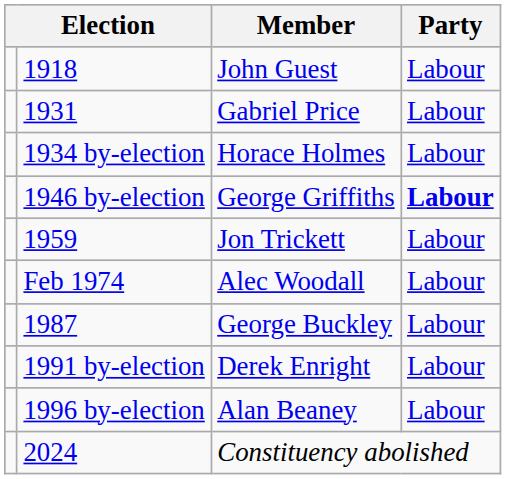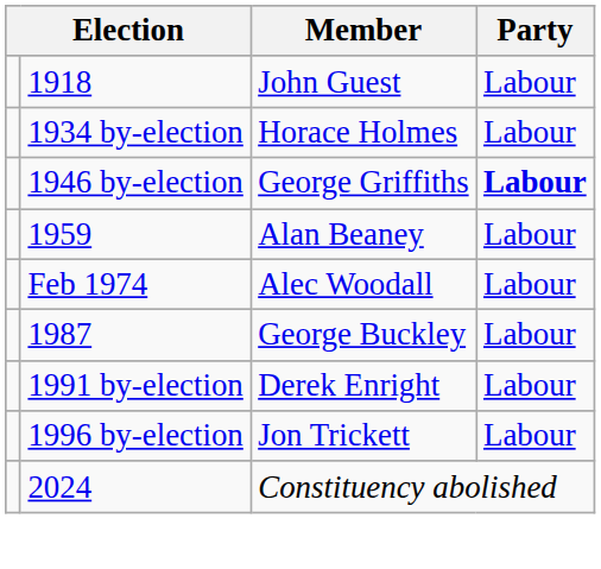- row: 1931 | Gabriel Price | Labour
1959 | Member: Jon Trickett -> Alan Beaney
1996 by-election | Member: Alan Beaney -> Jon Trickett
